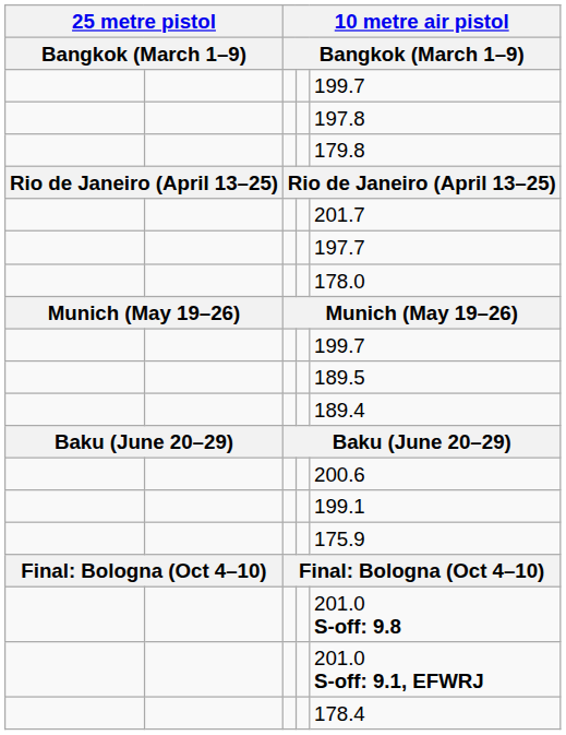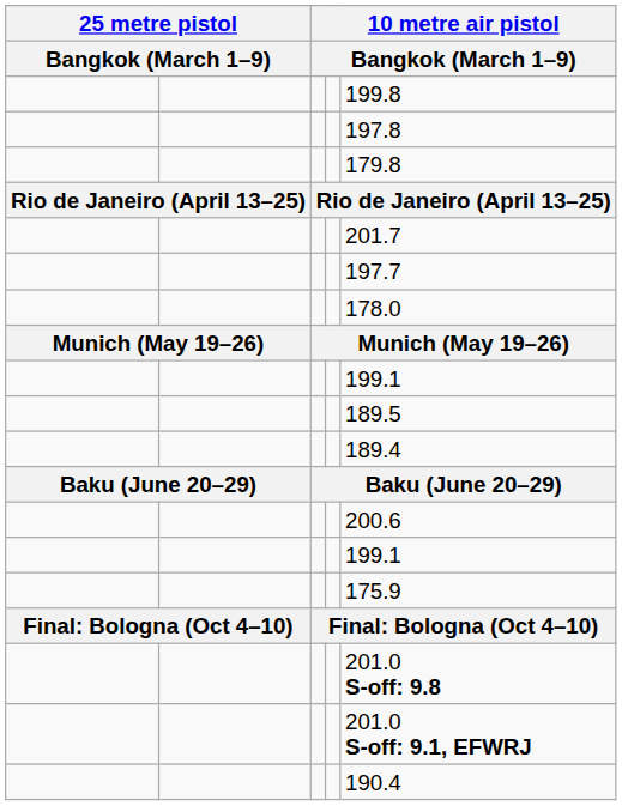row 3 | column 5: 199.7 -> 199.8
row 11 | column 5: 199.7 -> 199.1
row 21 | column 5: 178.4 -> 190.4
